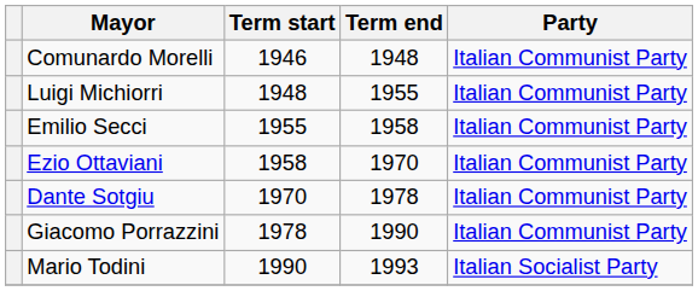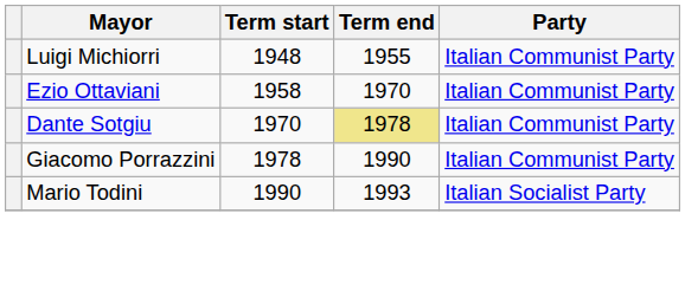- row: Comunardo Morelli | 1946 | 1948 | Italian Communist Party
- row: Emilio Secci | 1955 | 1958 | Italian Communist Party
Dante Sotgiu | Term end: no background -> khaki background
